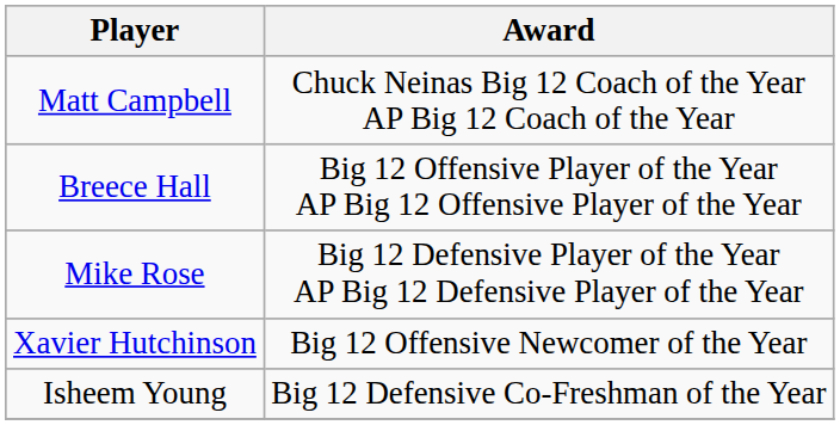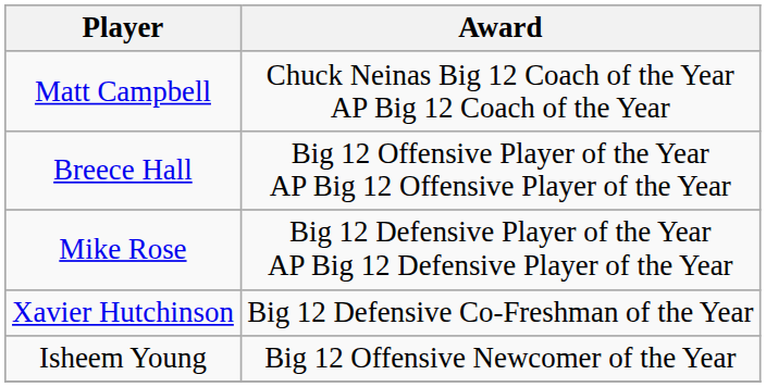Xavier Hutchinson | Award: Big 12 Offensive Newcomer of the Year -> Big 12 Defensive Co-Freshman of the Year
Isheem Young | Award: Big 12 Defensive Co-Freshman of the Year -> Big 12 Offensive Newcomer of the Year
